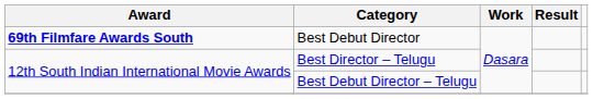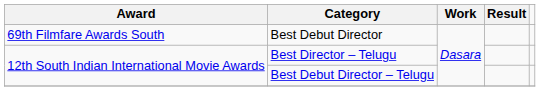Best Debut Director | Award: bold -> normal
